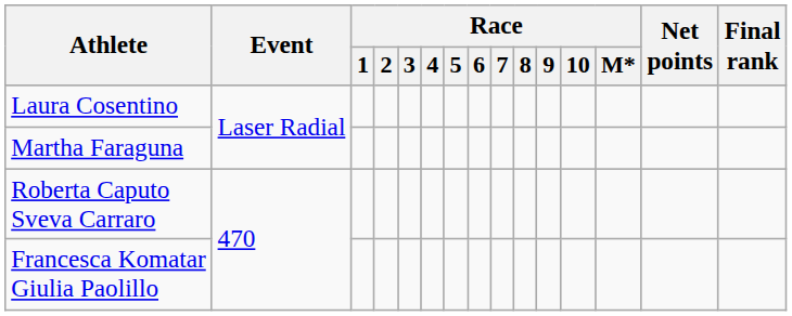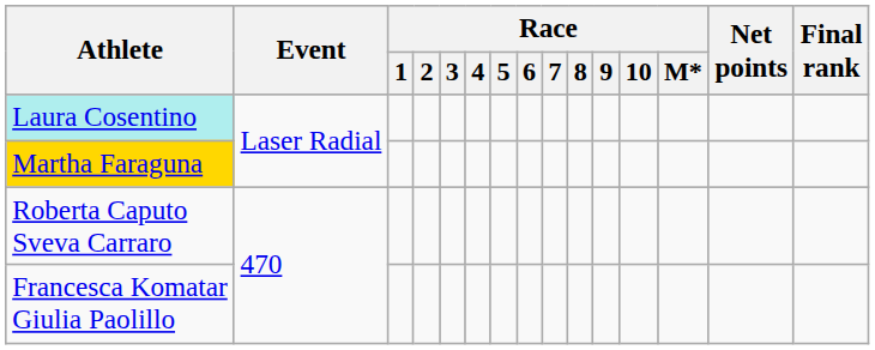Laura Cosentino | Athlete: no background -> paleturquoise background
Martha Faraguna | Athlete: no background -> gold background
